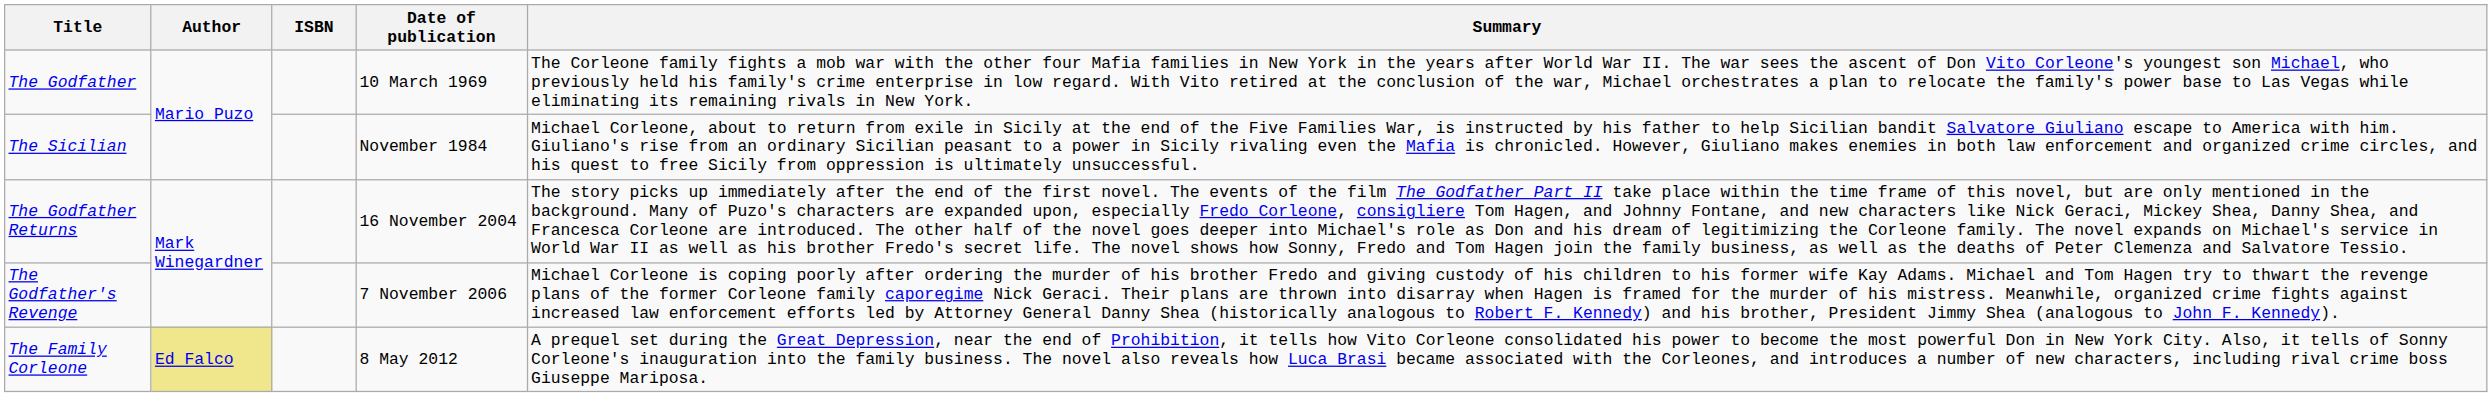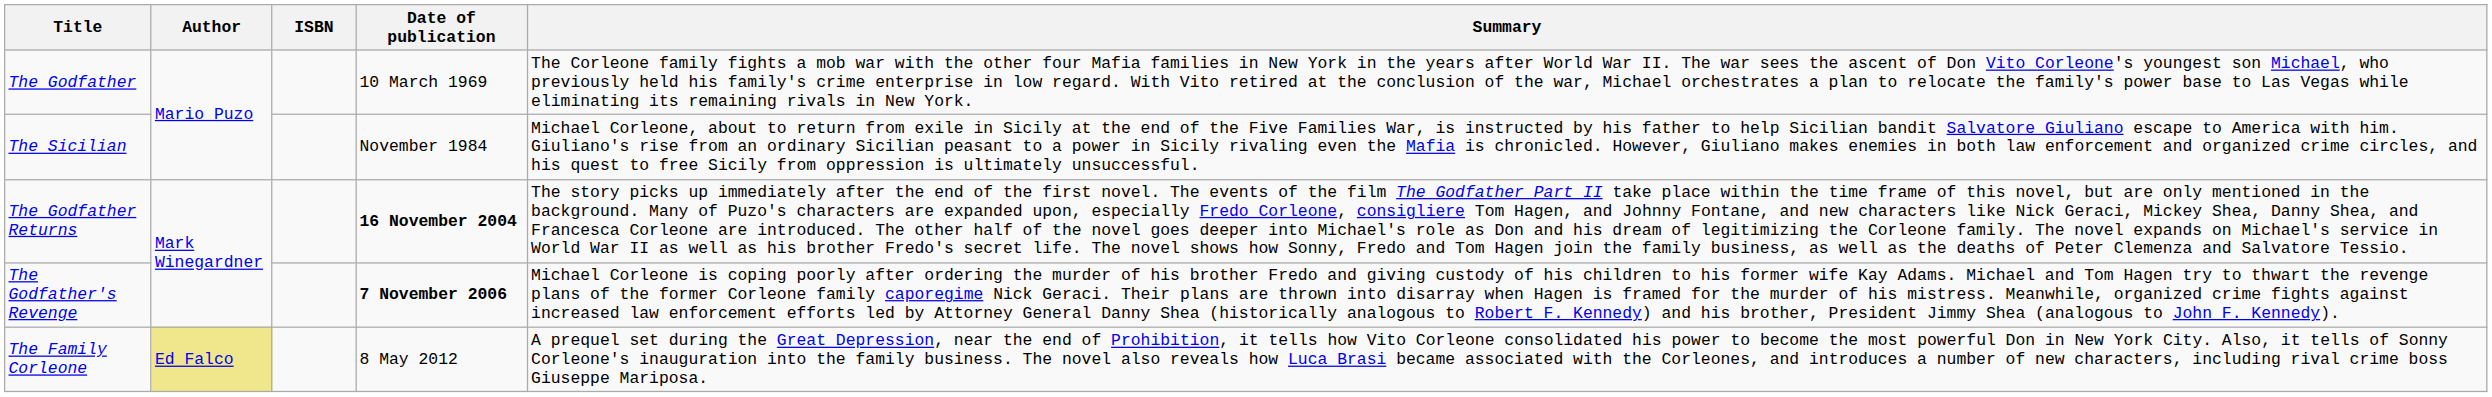The Godfather Returns | Date of publication: normal -> bold
The Godfather's Revenge | Date of publication: normal -> bold
